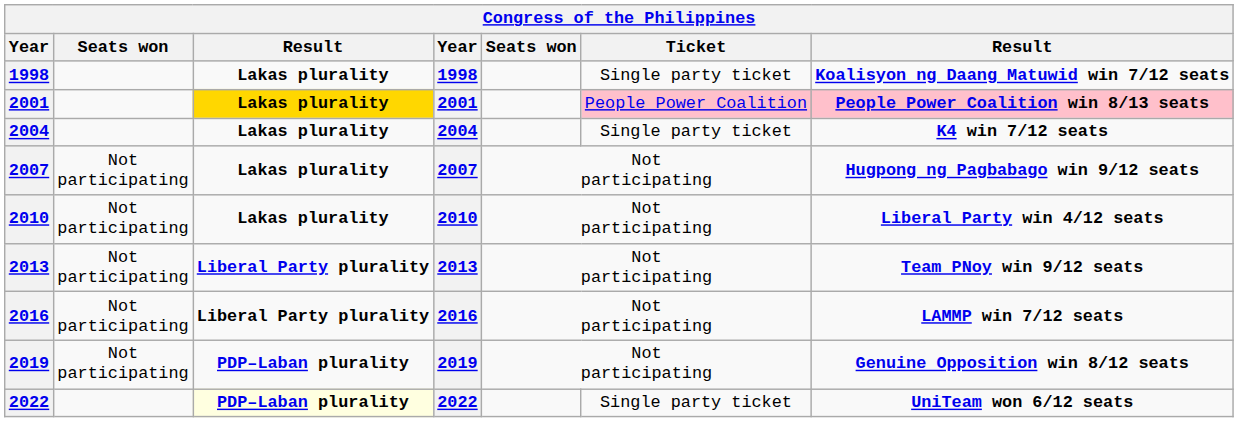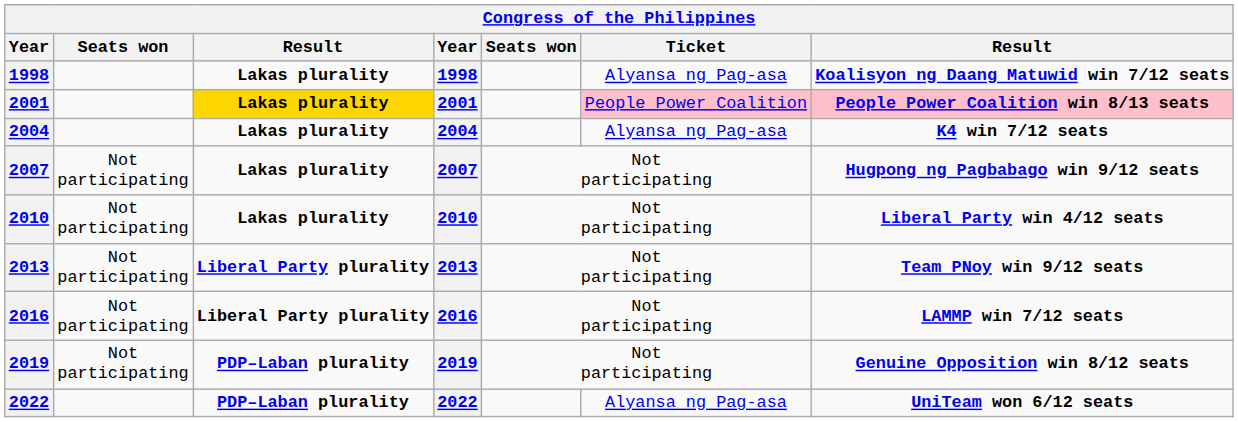row 3 | Ticket: Single party ticket -> Alyansa ng Pag-asa
row 5 | Ticket: Single party ticket -> Alyansa ng Pag-asa
row 11 | column 3: lightyellow background -> no background
row 11 | Ticket: Single party ticket -> Alyansa ng Pag-asa
